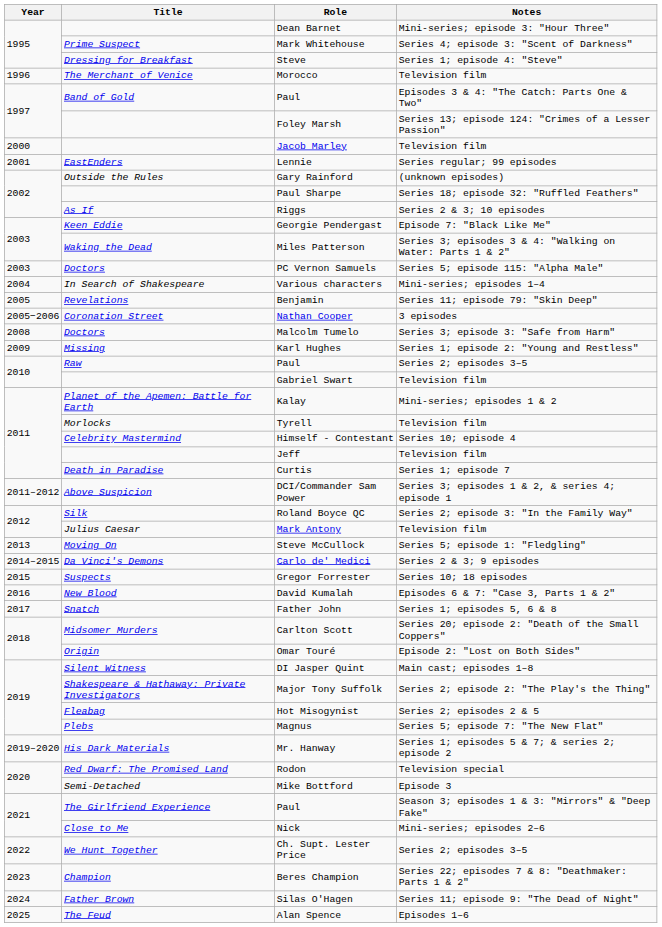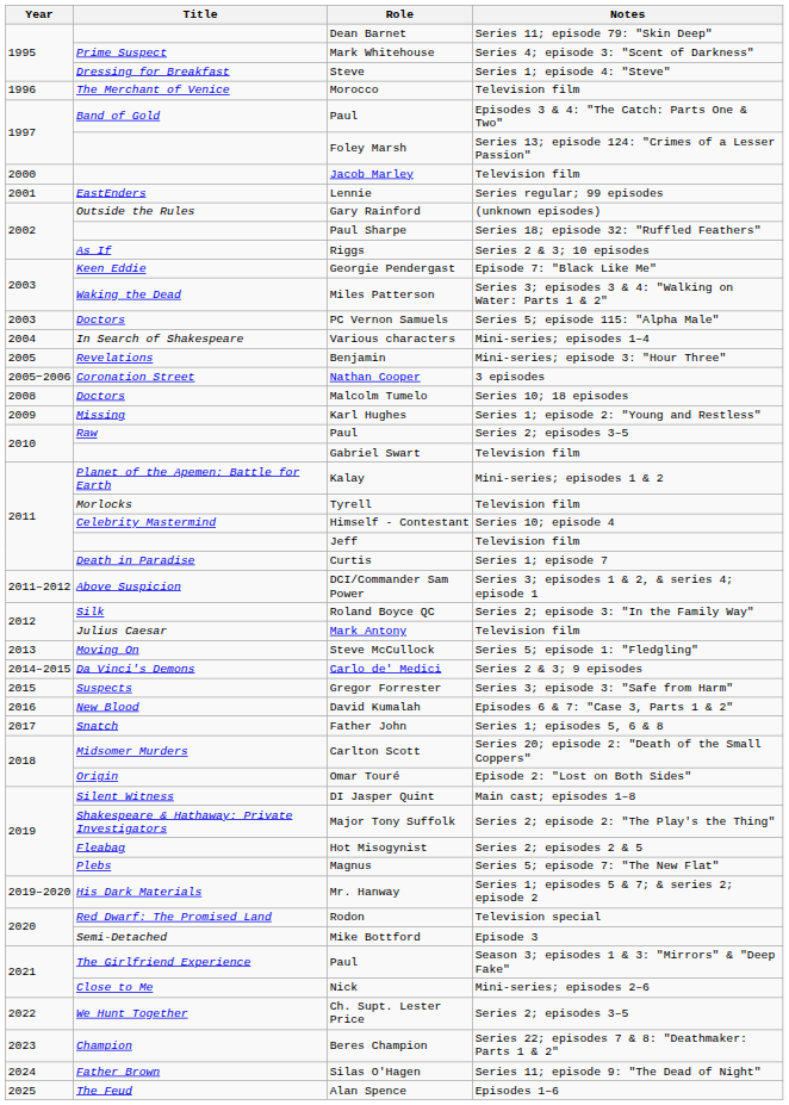Dean Barnet | Notes: Mini-series; episode 3: "Hour Three" -> Series 11; episode 79: "Skin Deep"
Benjamin | Notes: Series 11; episode 79: "Skin Deep" -> Mini-series; episode 3: "Hour Three"
Malcolm Tumelo | Notes: Series 3; episode 3: "Safe from Harm" -> Series 10; 18 episodes
Gregor Forrester | Notes: Series 10; 18 episodes -> Series 3; episode 3: "Safe from Harm"
